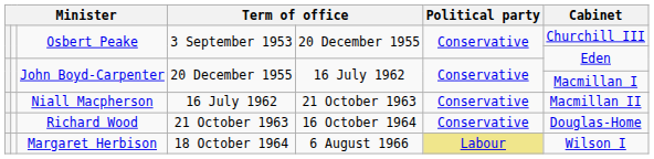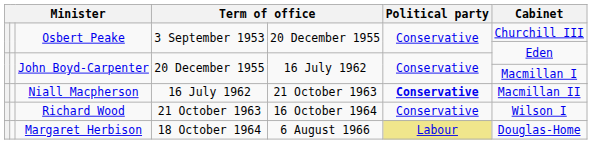Niall Macpherson | Political party: normal -> bold
Richard Wood | Cabinet: Douglas-Home -> Wilson I
Margaret Herbison | Cabinet: Wilson I -> Douglas-Home
